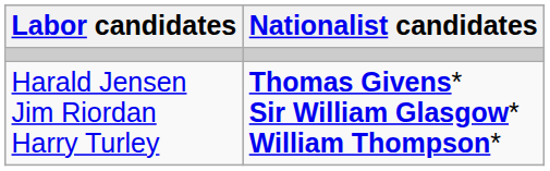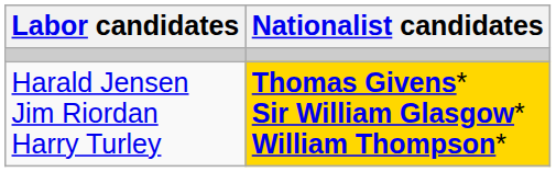Harald Jensen Jim Riordan Harry Turley | Nationalist candidates: no background -> gold background
